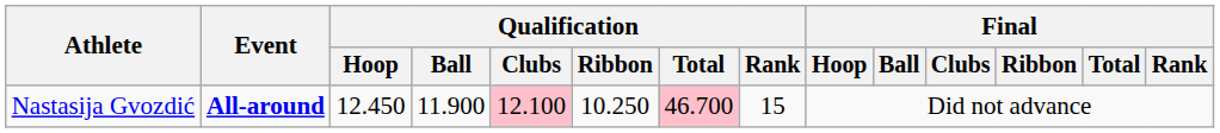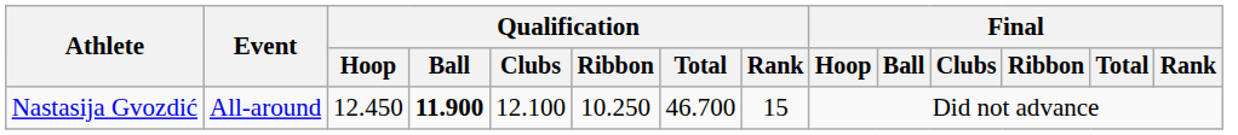row 3 | Event: bold -> normal
row 3 | Qualification / Ball: normal -> bold
row 3 | Qualification / Clubs: pink background -> no background
row 3 | Qualification / Total: pink background -> no background
